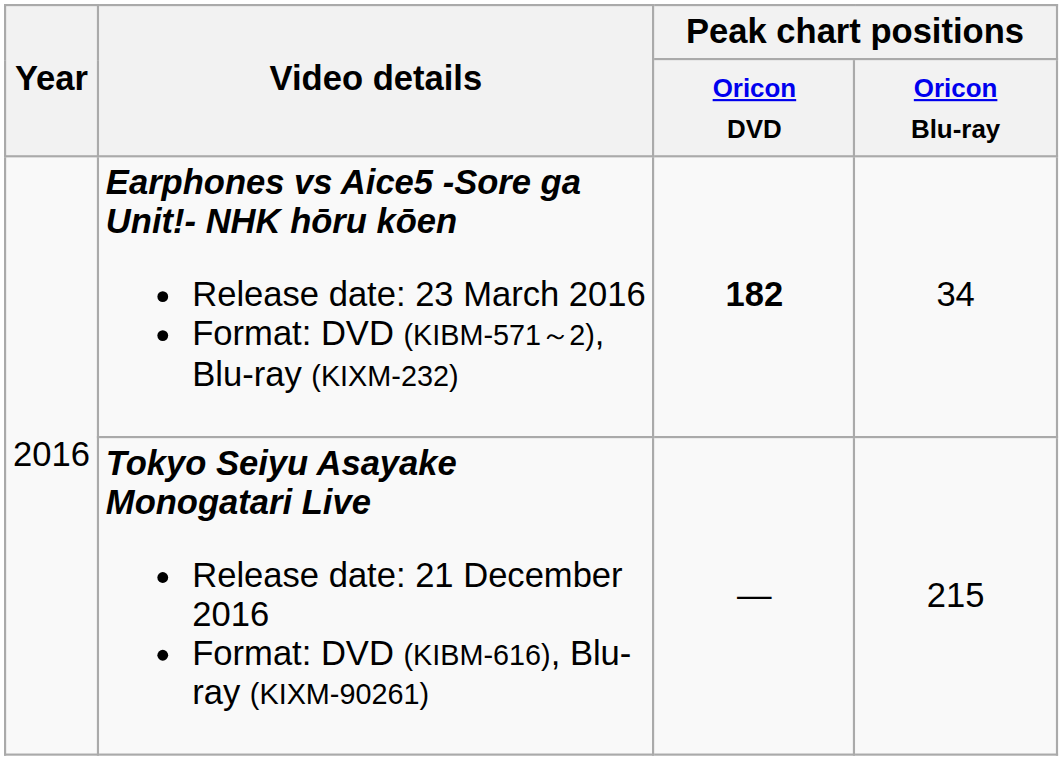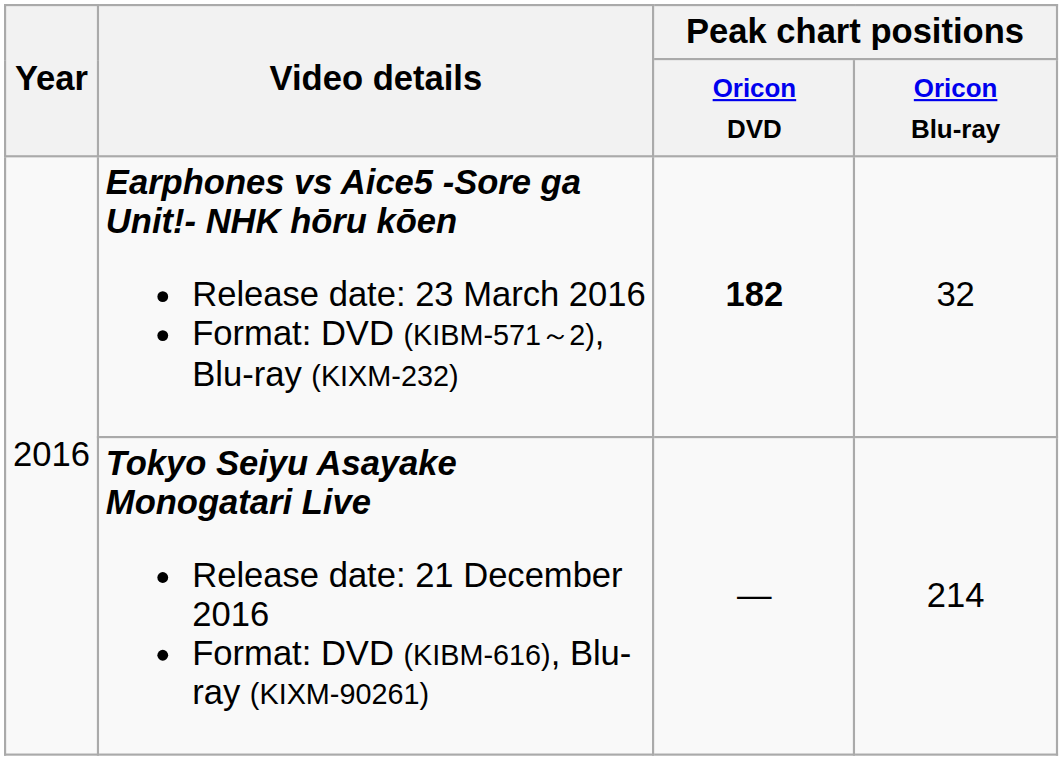row 3 | Peak chart positions / Oricon Blu-ray: 34 -> 32
row 4 | Peak chart positions / Oricon Blu-ray: 215 -> 214
